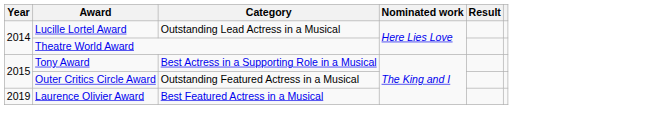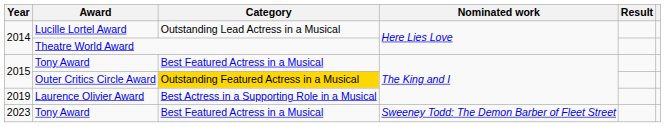2015 / Tony Award | Category: Best Actress in a Supporting Role in a Musical -> Best Featured Actress in a Musical
Outer Critics Circle Award | Category: no background -> gold background
Laurence Olivier Award | Category: Best Featured Actress in a Musical -> Best Actress in a Supporting Role in a Musical
+ row: 2023 | Tony Award | Best Featured Actress in a Musical | Sweeney Todd: The Demon Barber of Fleet Street
